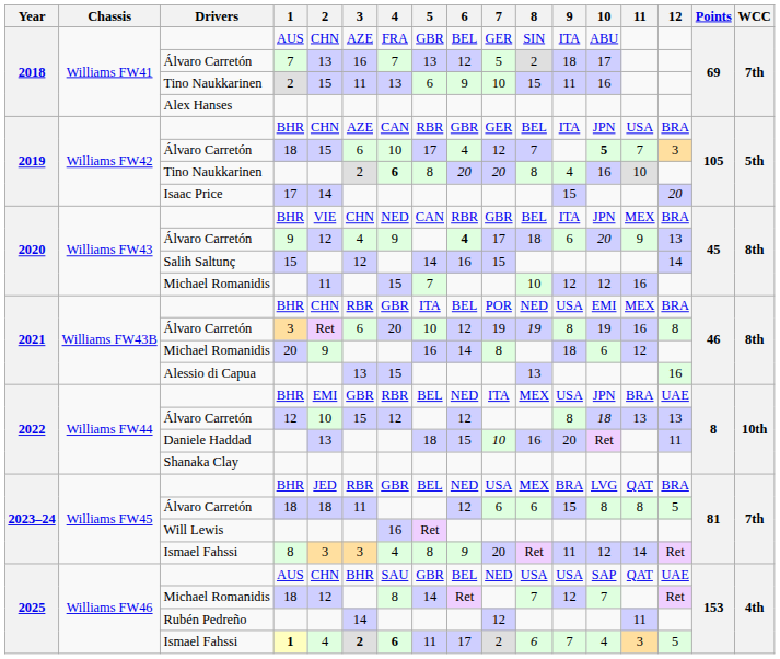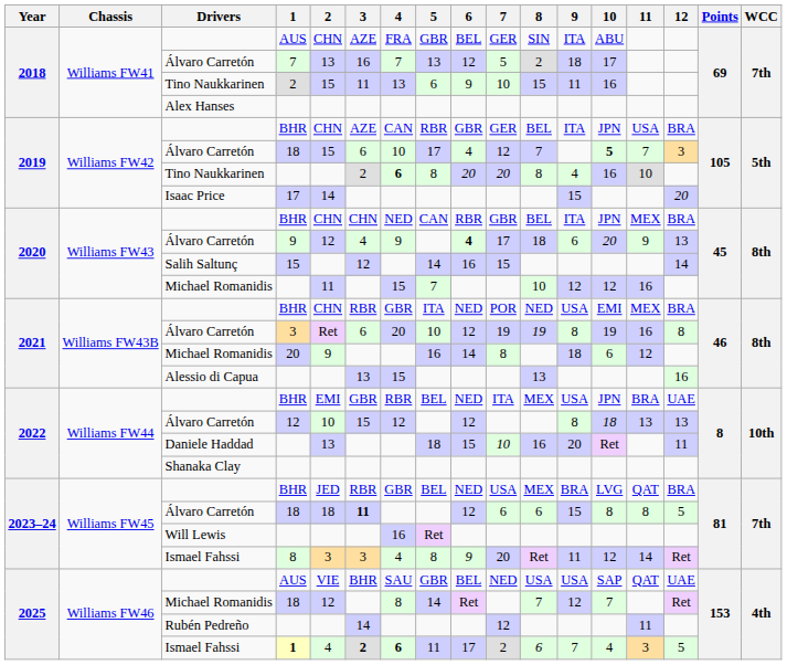2020 / BHR | 2: VIE -> CHN
2021 / BHR | 6: BEL -> NED
2023–24 / 18 | 3: normal -> bold
2025 / AUS | 2: CHN -> VIE
